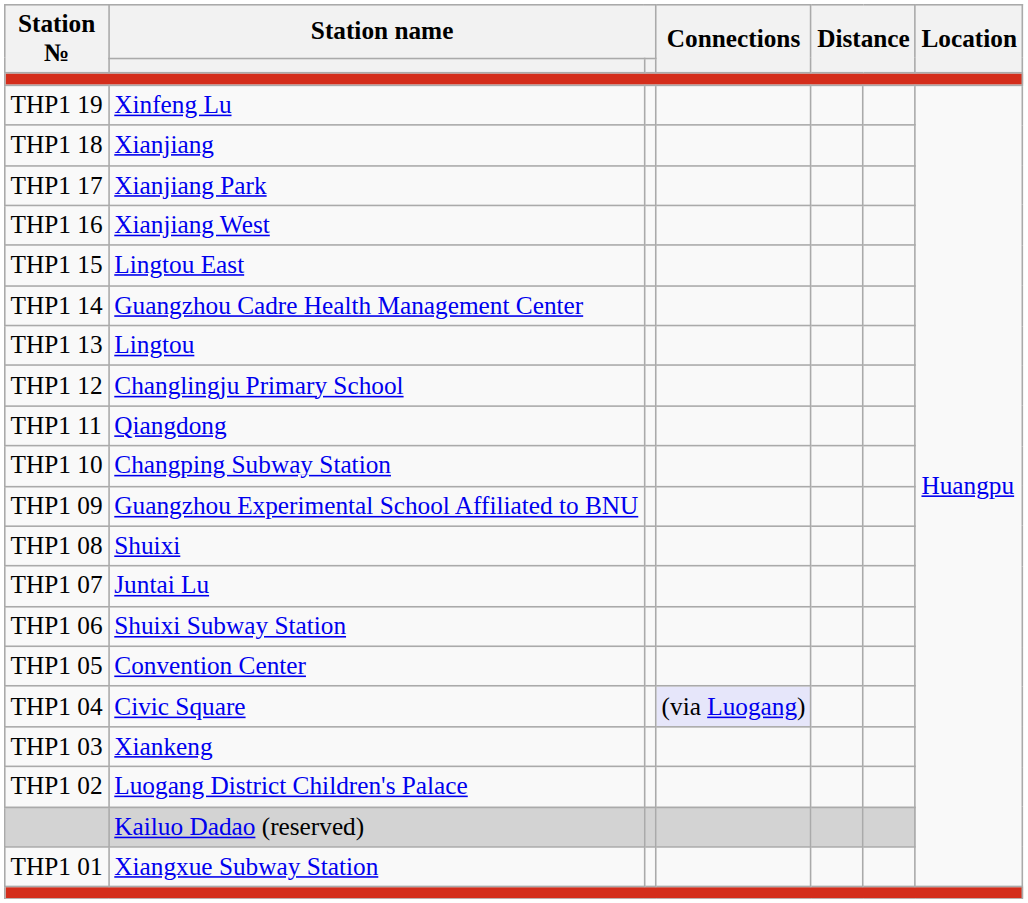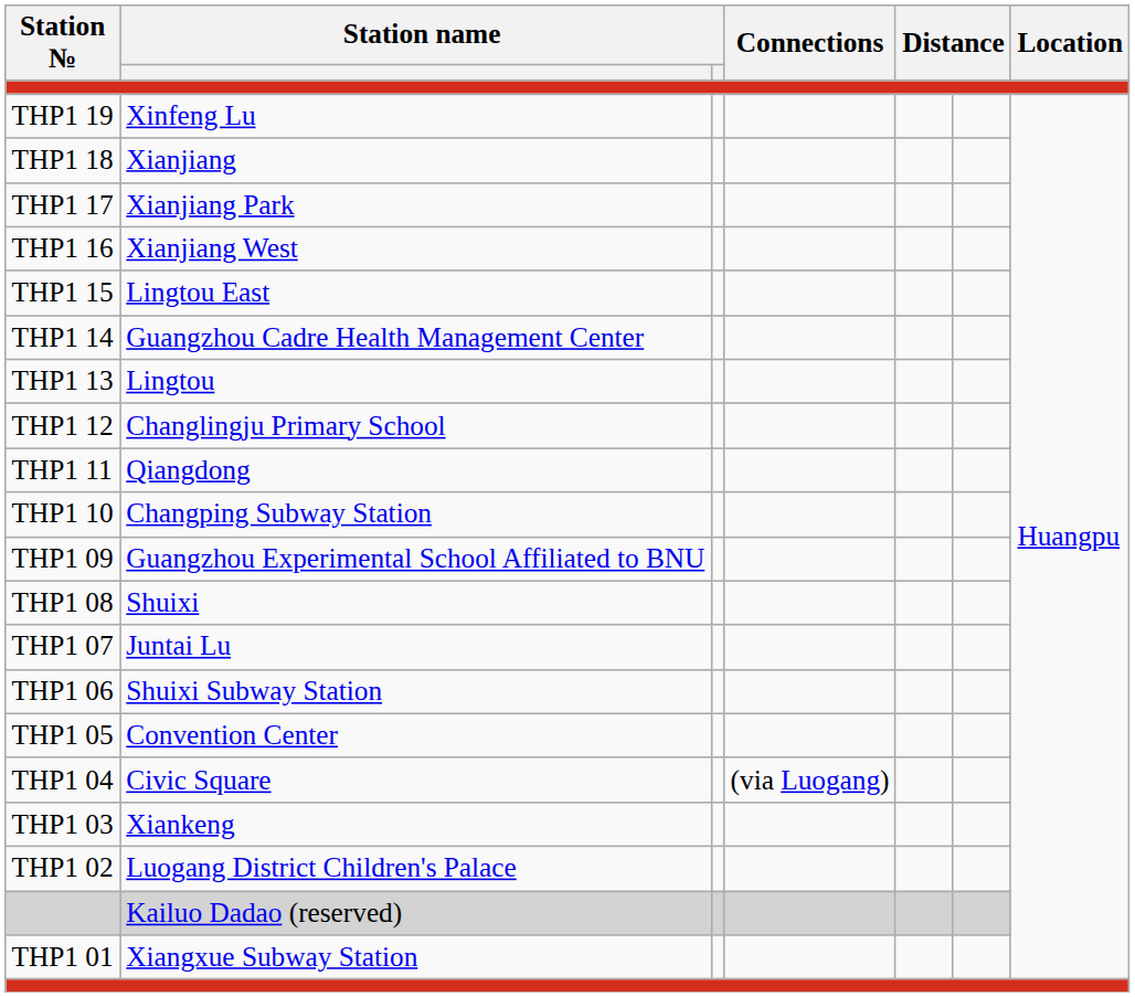Civic Square | Connections: lavender background -> no background
